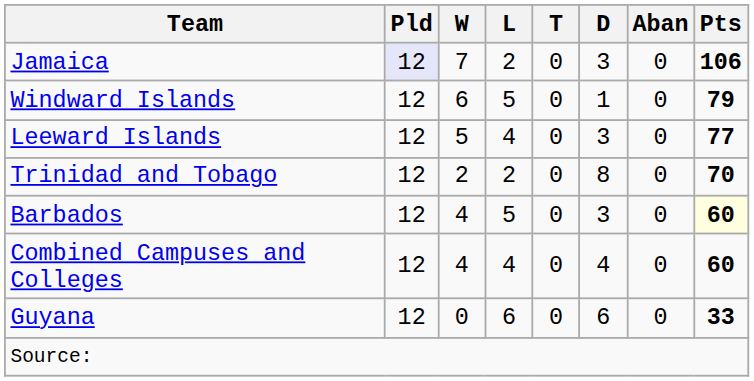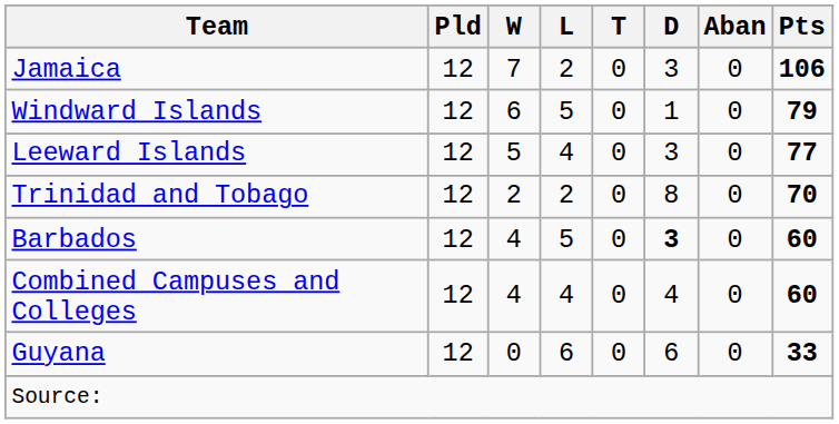Jamaica | Pld: lavender background -> no background
Barbados | D: normal -> bold
Barbados | Pts: lightyellow background -> no background
